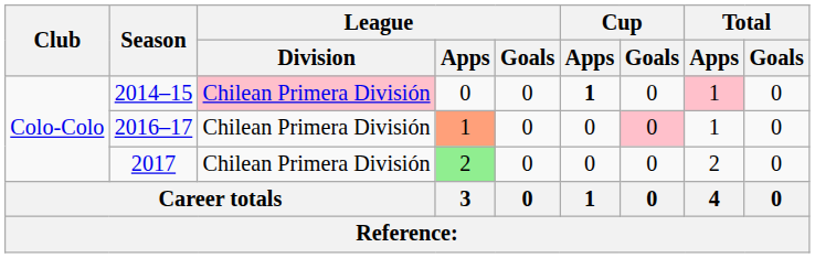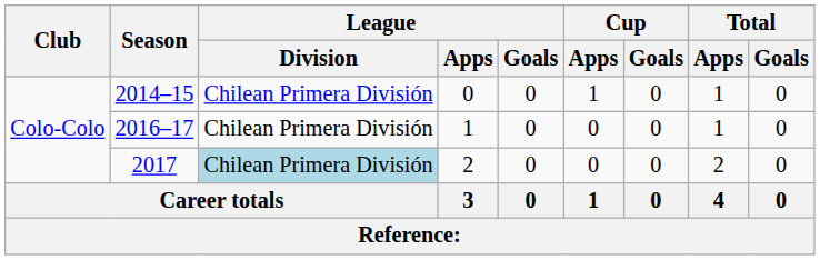2014–15 | League / Division: pink background -> no background
2014–15 | Cup / Apps: bold -> normal
2014–15 | Total / Apps: pink background -> no background
2016–17 | League / Apps: lightsalmon background -> no background
2016–17 | Cup / Goals: pink background -> no background
2017 | League / Division: no background -> lightblue background
2017 | League / Apps: lightgreen background -> no background
